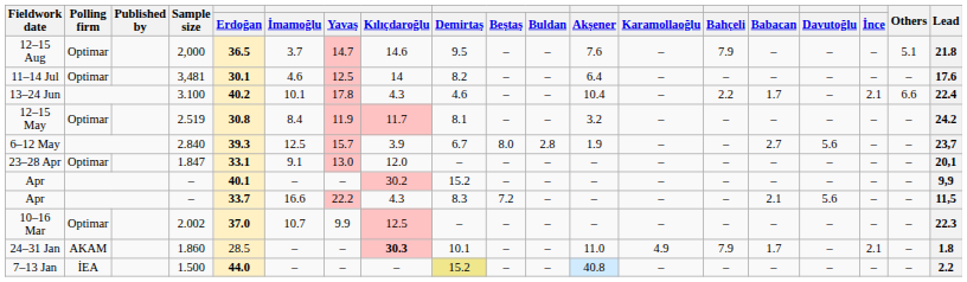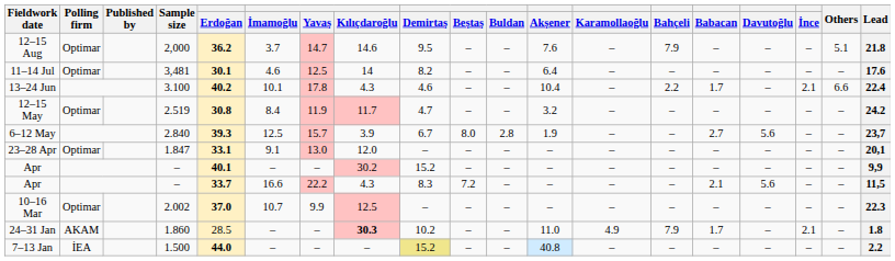12–15 Aug | Erdoğan: 36.5 -> 36.2
12–15 May | Demirtaş: 8.1 -> 4.7
24–31 Jan | Demirtaş: 10.1 -> 10.2
